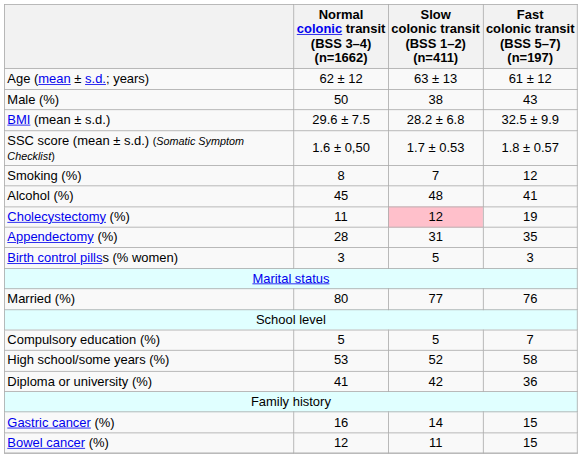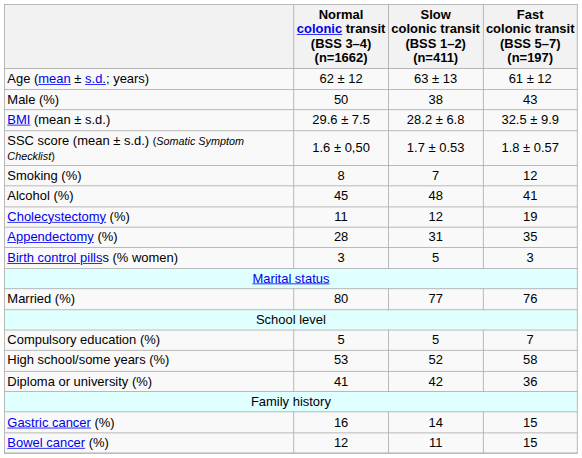Cholecystectomy (%) | Slow colonic transit (BSS 1–2) (n=411): pink background -> no background
